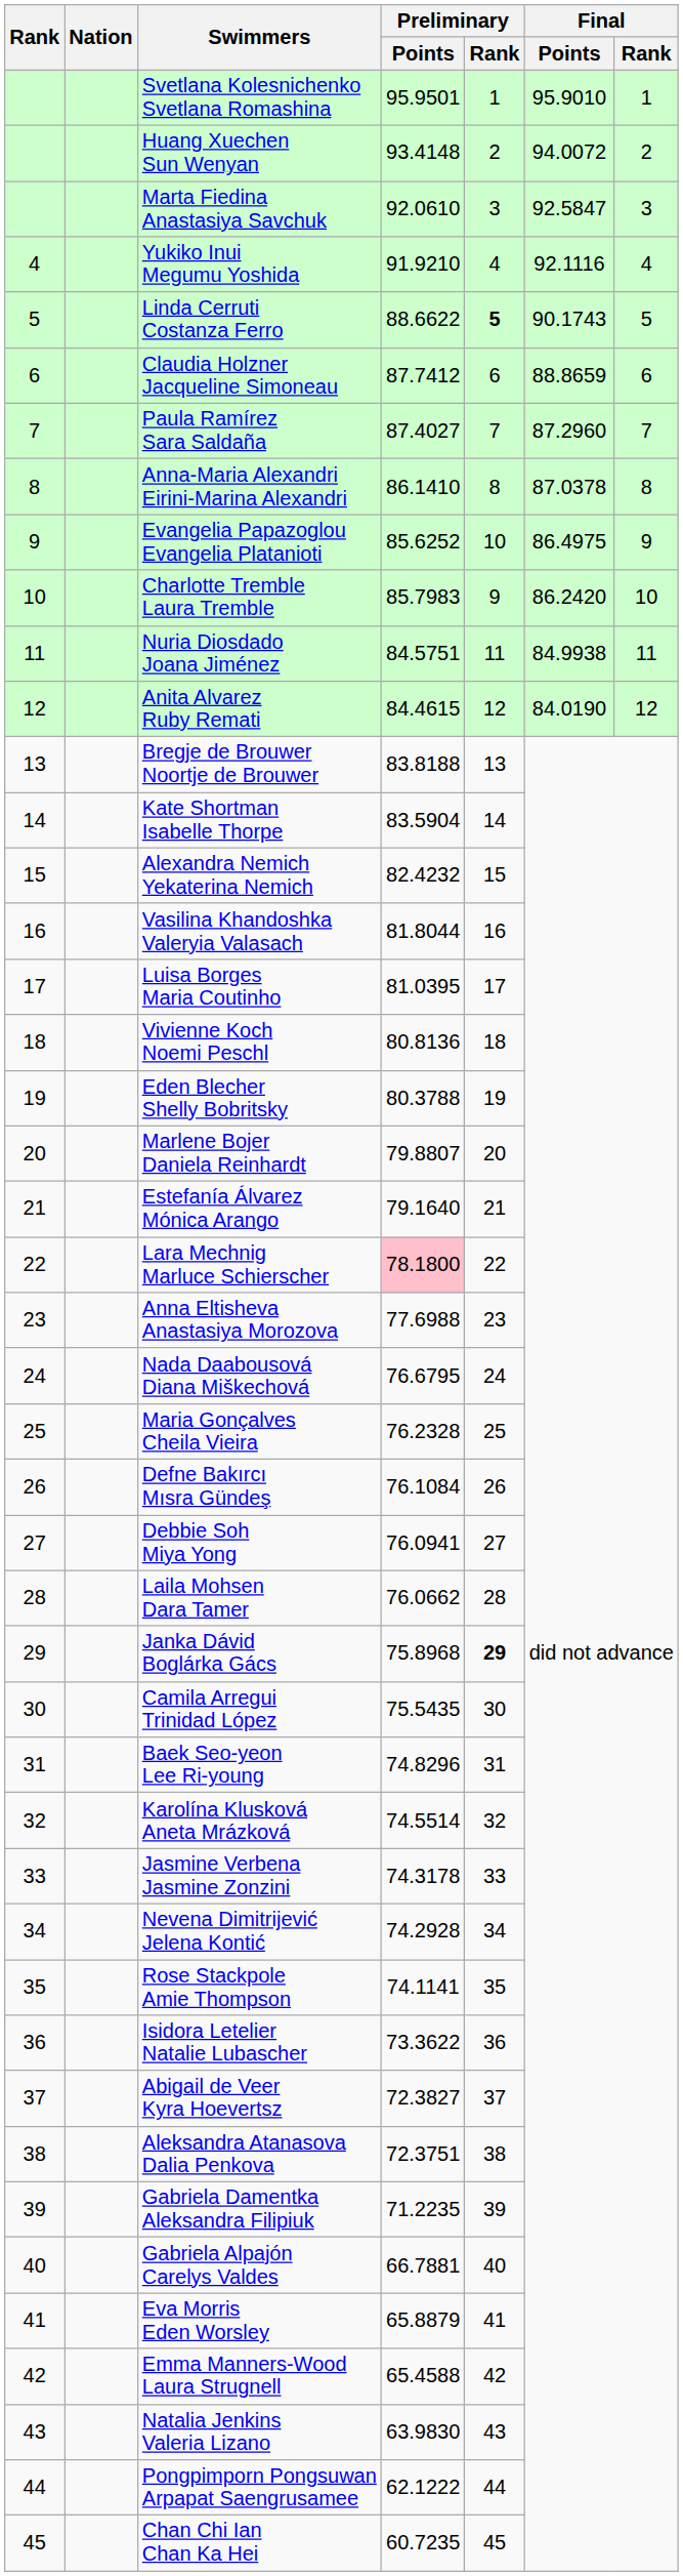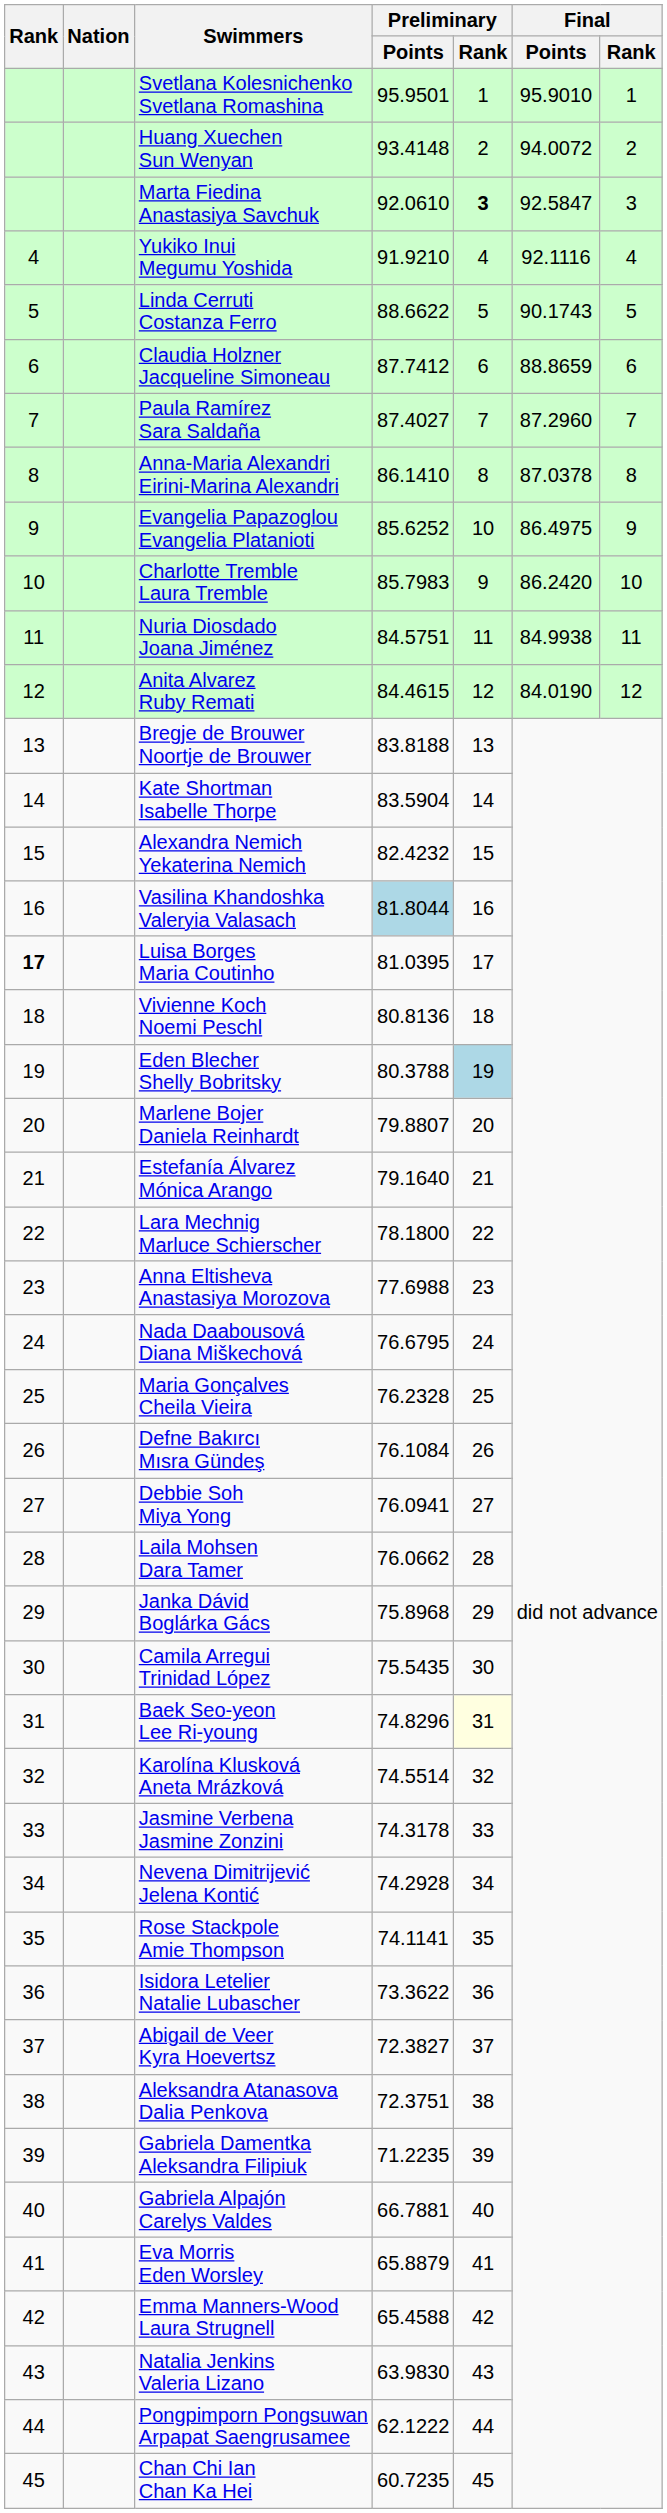Marta Fiedina Anastasiya Savchuk | Preliminary / Rank: normal -> bold
Linda Cerruti Costanza Ferro | Preliminary / Rank: bold -> normal
Vasilina Khandoshka Valeryia Valasach | Preliminary / Points: no background -> lightblue background
Luisa Borges Maria Coutinho | Rank: normal -> bold
Eden Blecher Shelly Bobritsky | Preliminary / Rank: no background -> lightblue background
Lara Mechnig Marluce Schierscher | Preliminary / Points: pink background -> no background
Janka Dávid Boglárka Gács | Preliminary / Rank: bold -> normal
Baek Seo-yeon Lee Ri-young | Preliminary / Rank: no background -> lightyellow background
